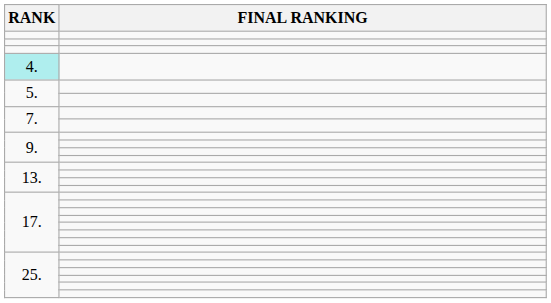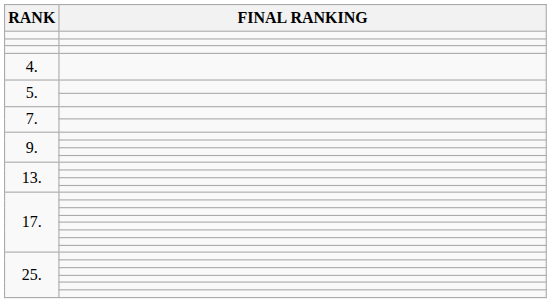row 5 | RANK: paleturquoise background -> no background
